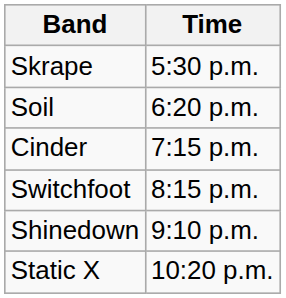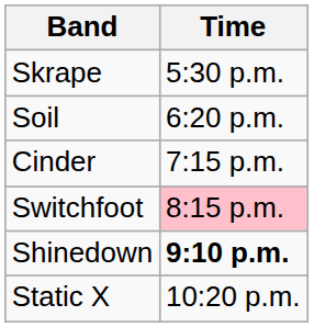Switchfoot | Time: no background -> pink background
Shinedown | Time: normal -> bold
